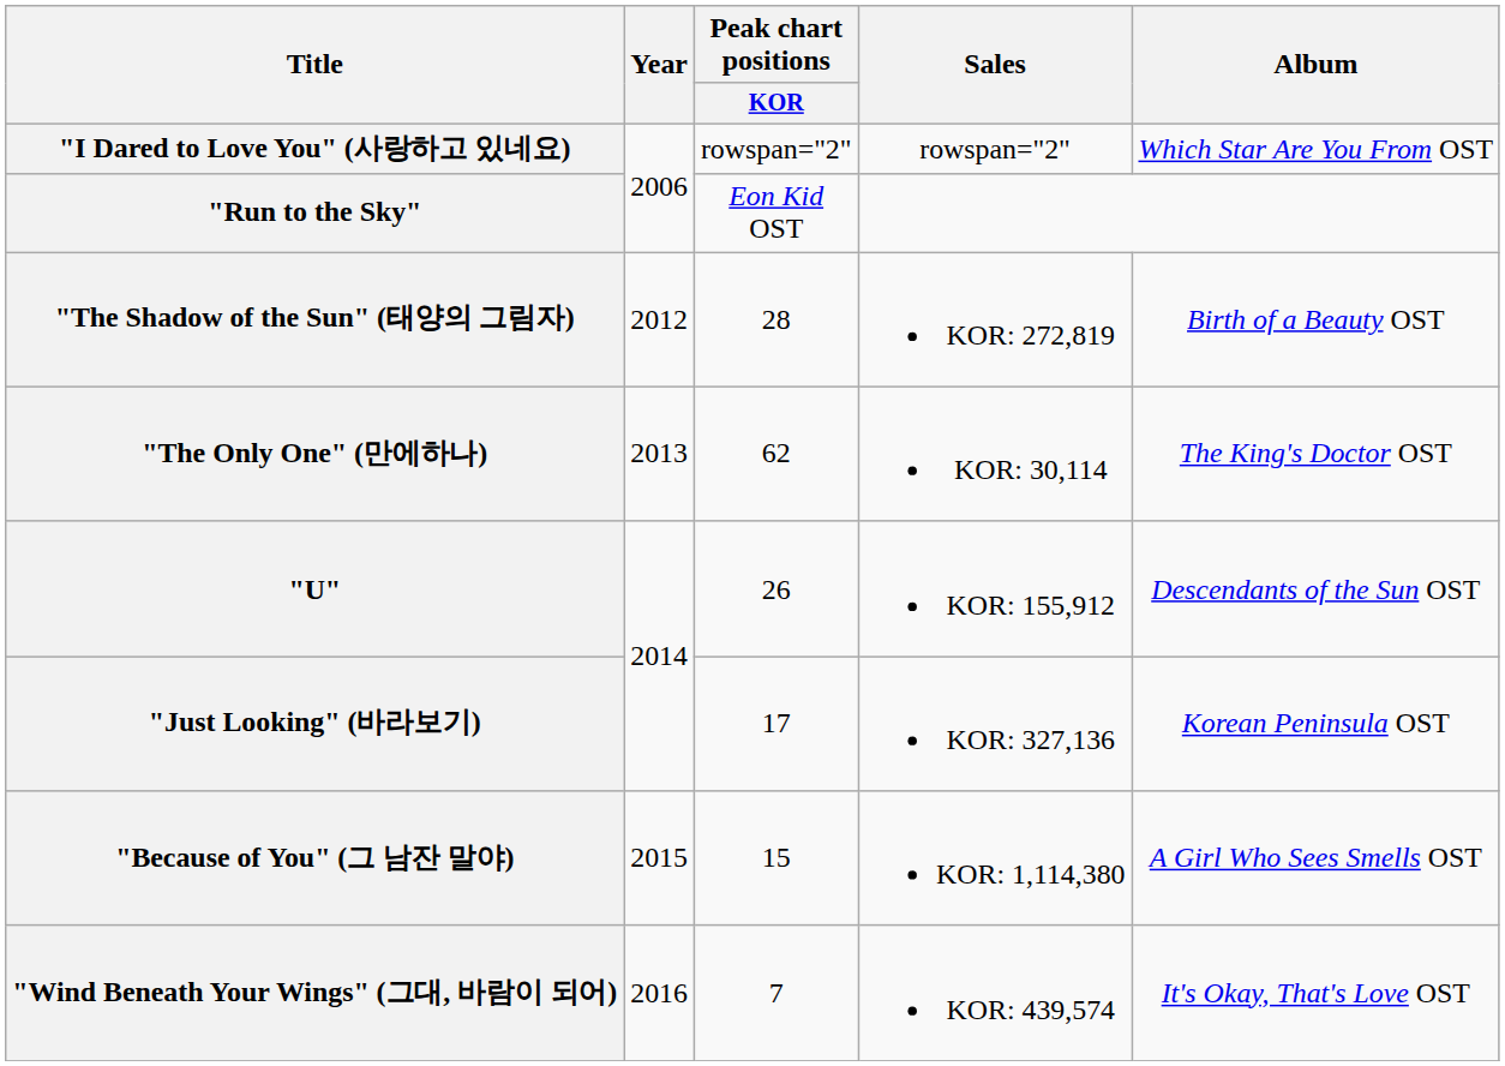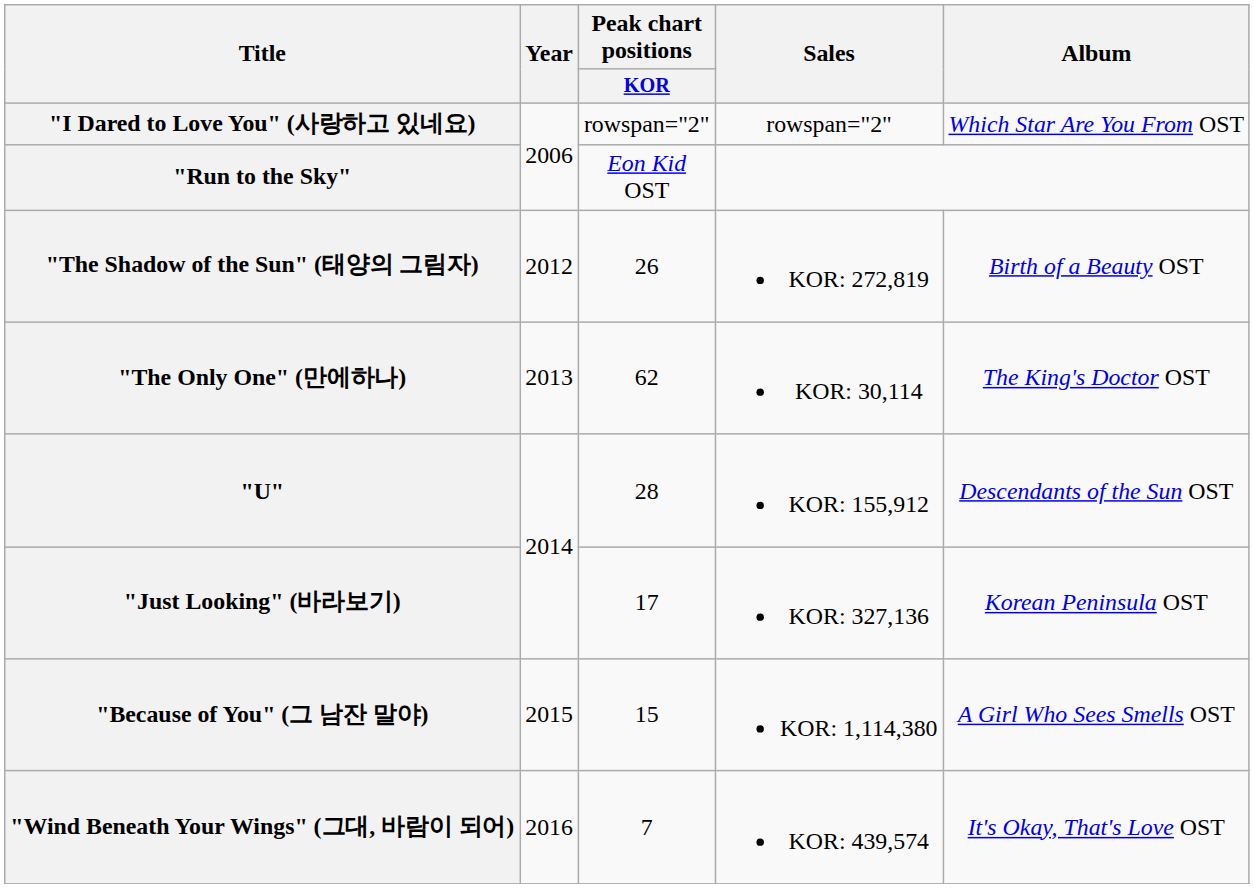"The Shadow of the Sun" (태양의 그림자) | Peak chart positions / KOR: 28 -> 26
"U" | Peak chart positions / KOR: 26 -> 28
